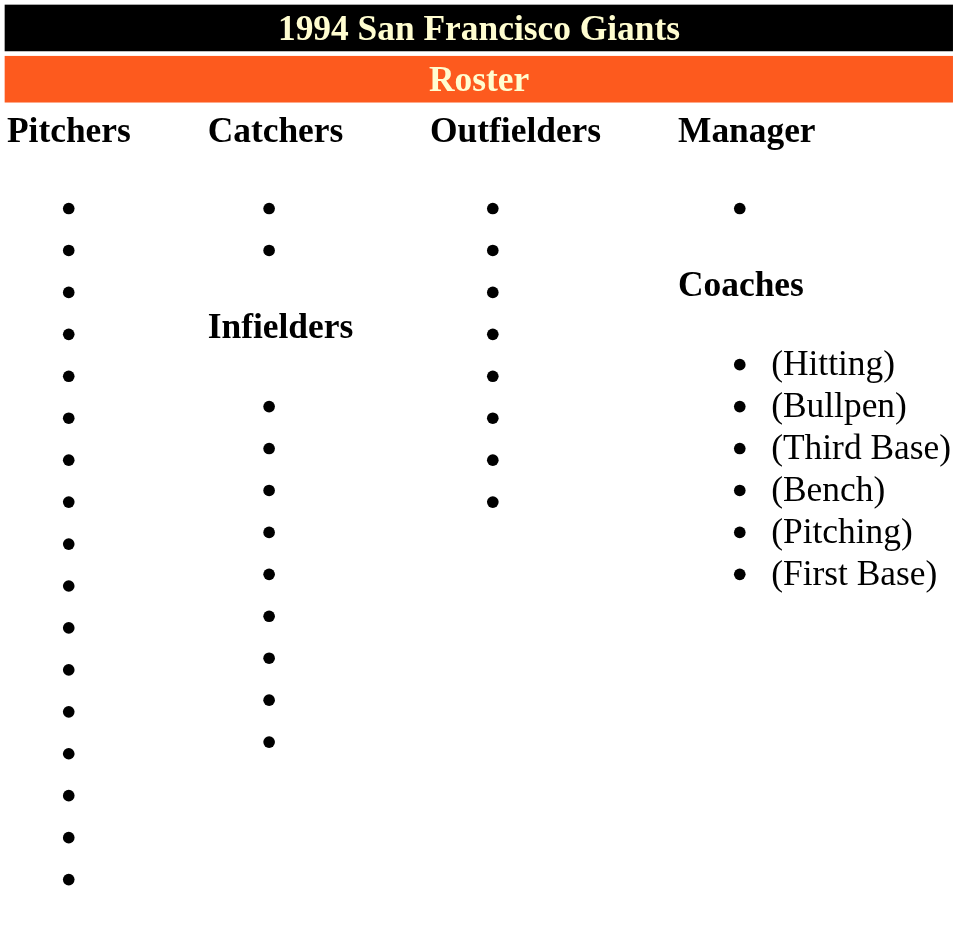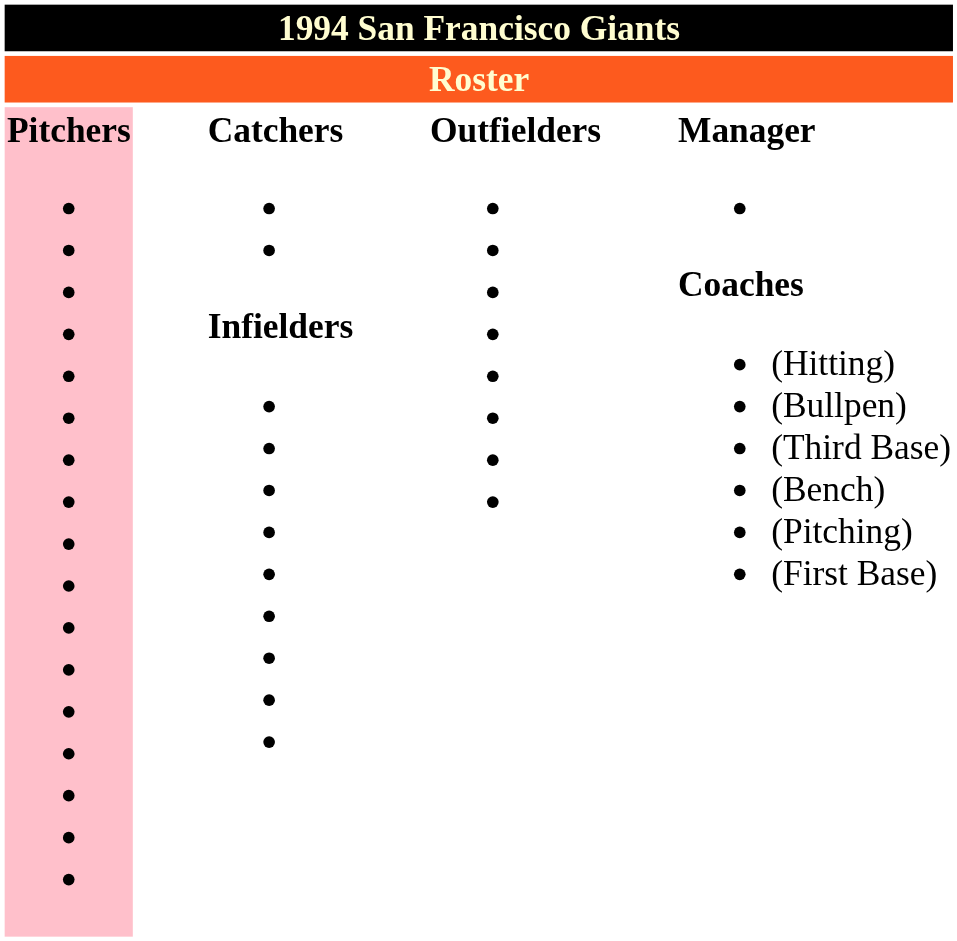Pitchers | column 1: no background -> pink background
